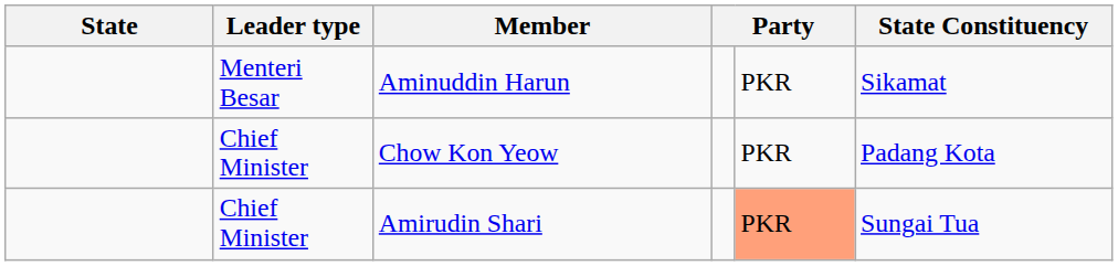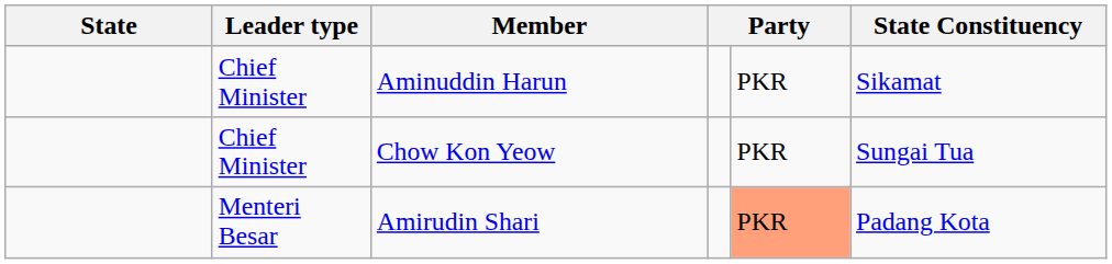Aminuddin Harun | Leader type: Menteri Besar -> Chief Minister
Chow Kon Yeow | State Constituency: Padang Kota -> Sungai Tua
Amirudin Shari | Leader type: Chief Minister -> Menteri Besar
Amirudin Shari | State Constituency: Sungai Tua -> Padang Kota
